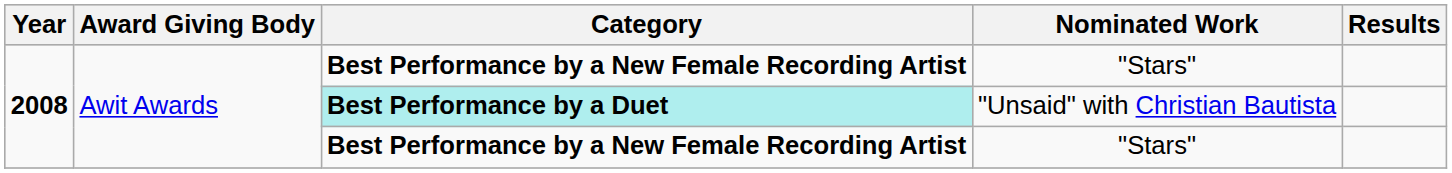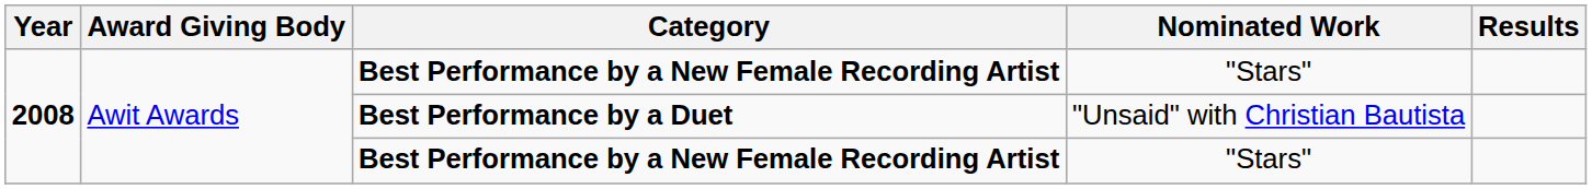Best Performance by a Duet | Category: paleturquoise background -> no background
